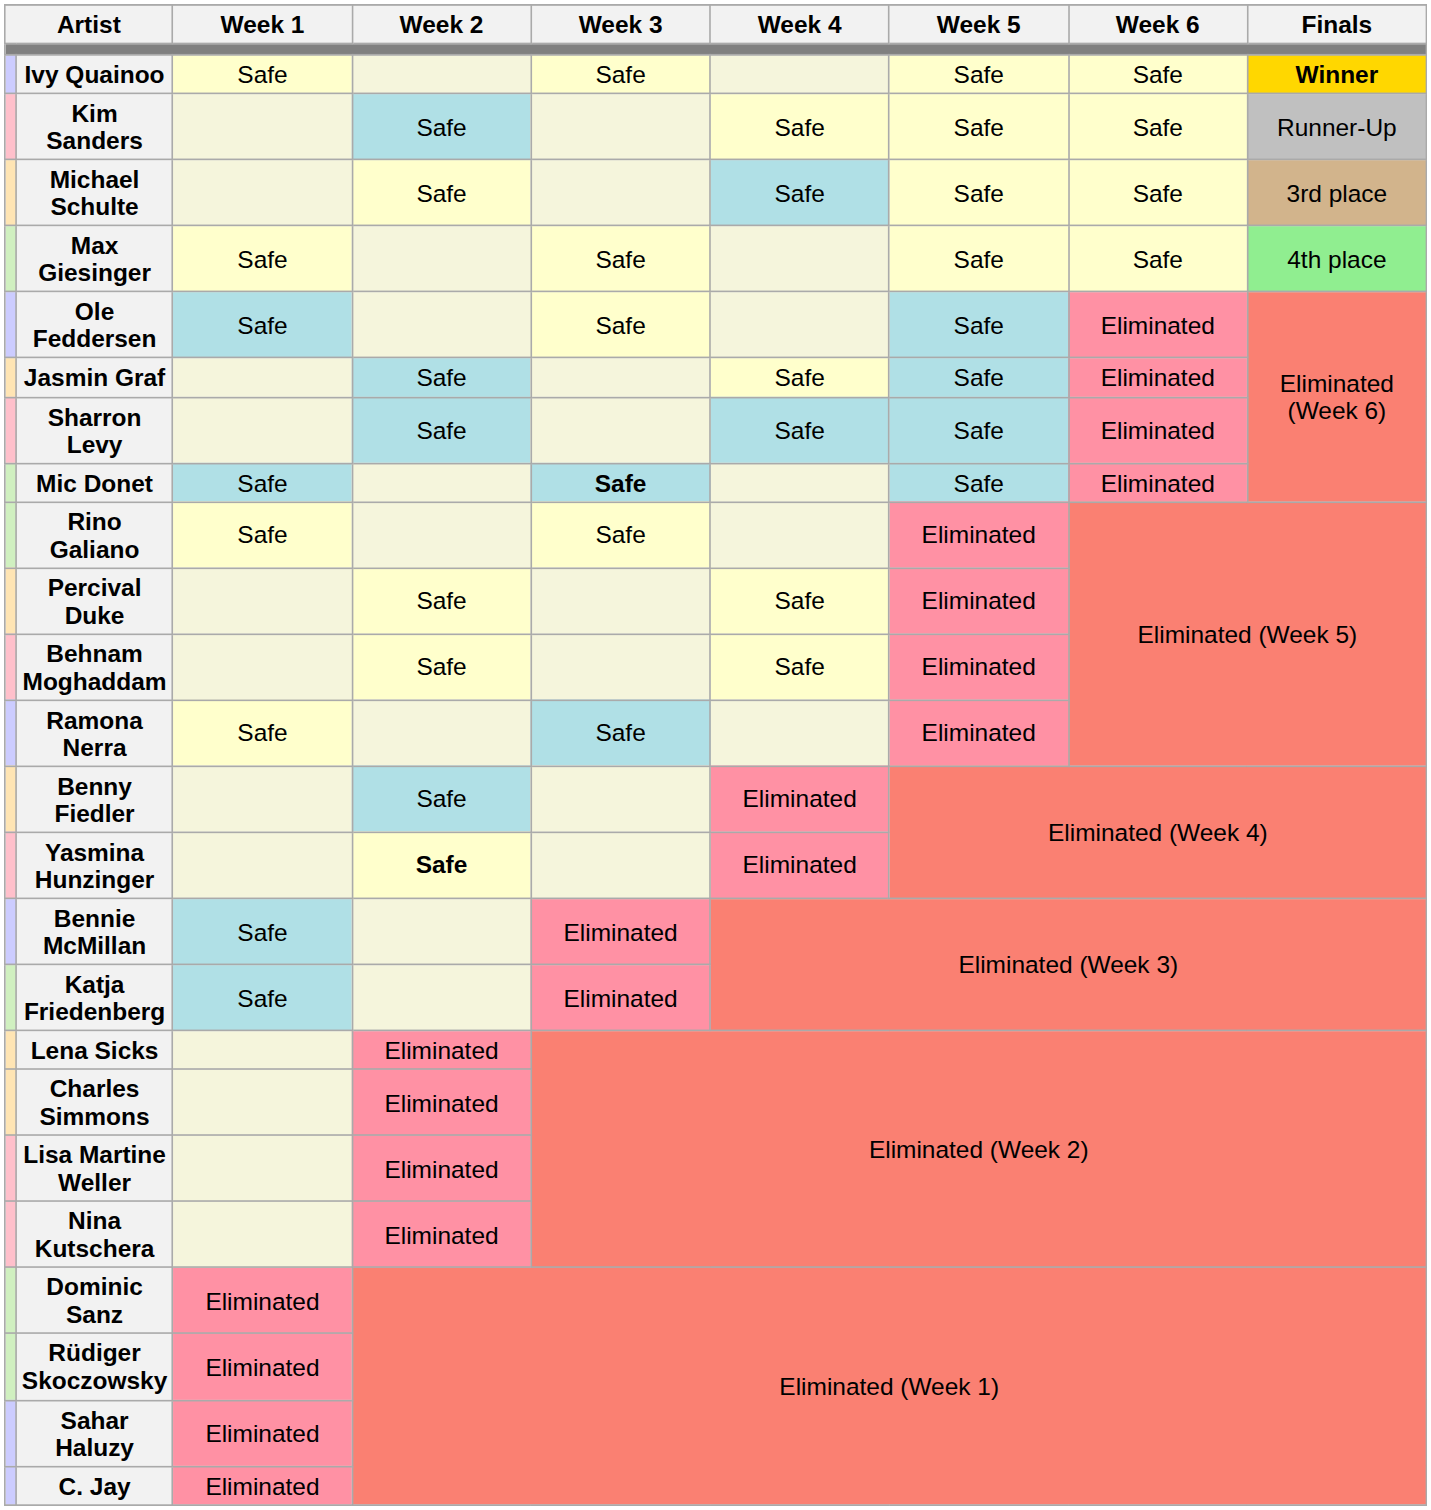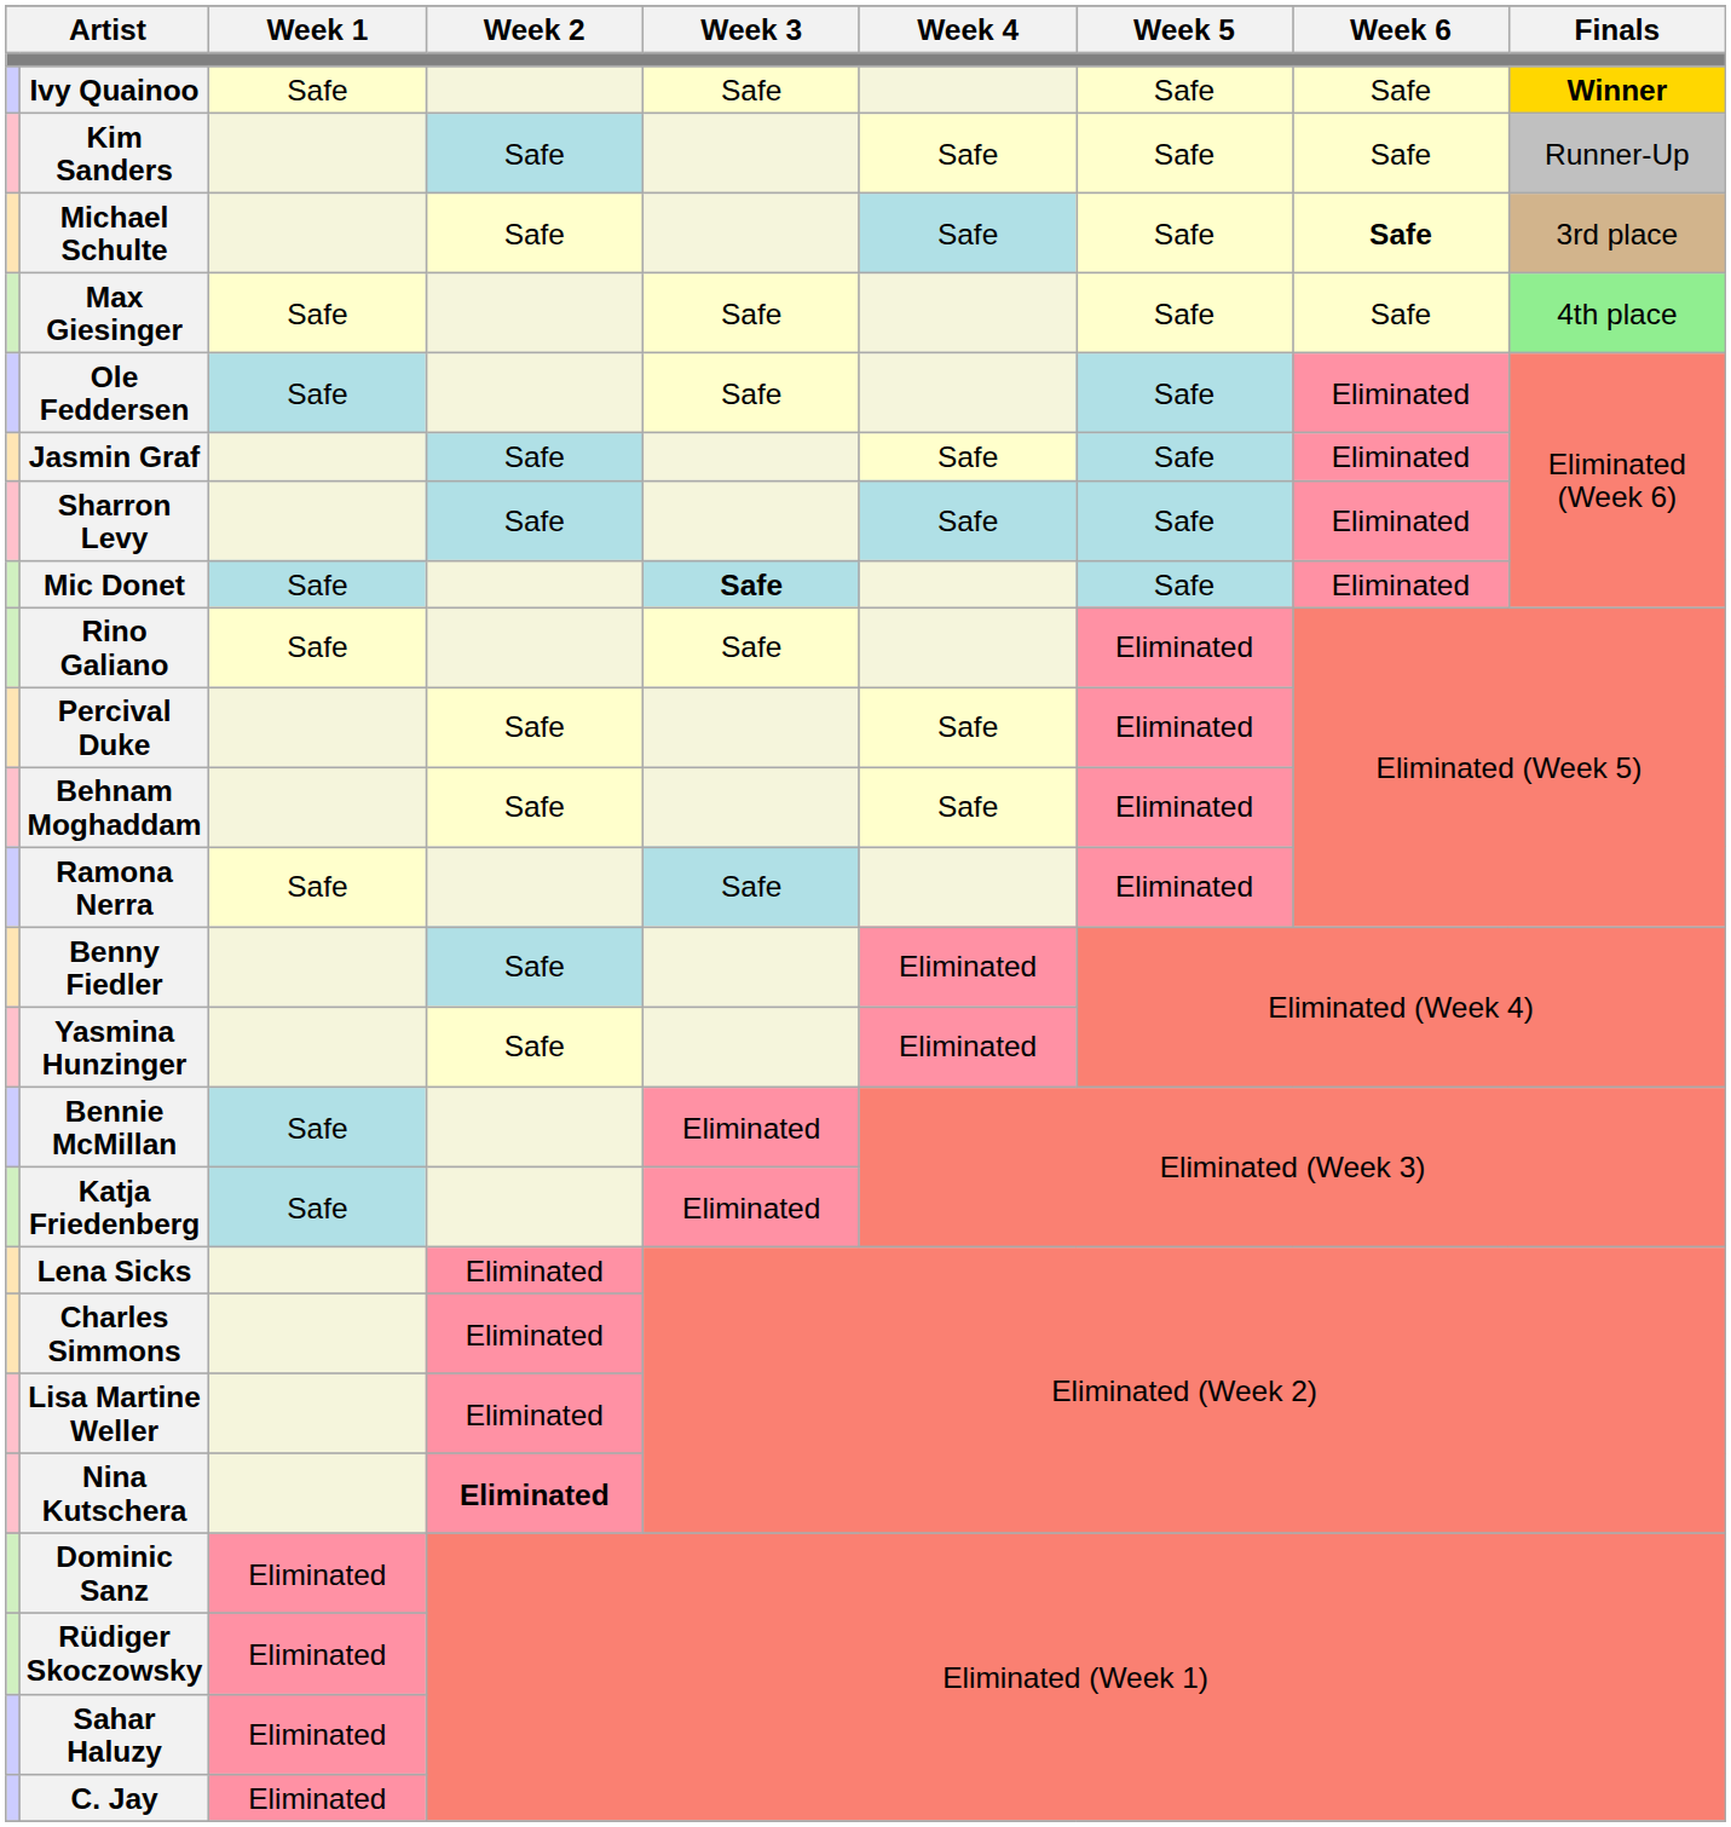Michael Schulte | Week 6: normal -> bold
Yasmina Hunzinger | Week 2: bold -> normal
Nina Kutschera | Week 2: normal -> bold
